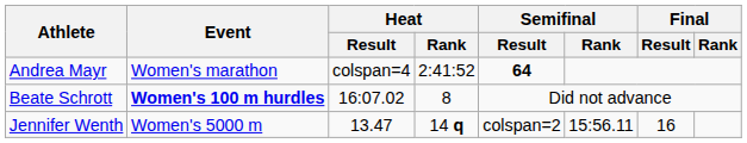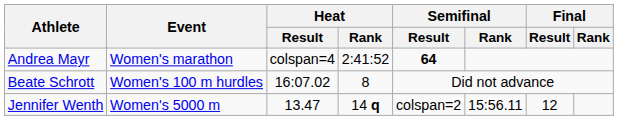Beate Schrott | Event: bold -> normal
Jennifer Wenth | Final / Result: 16 -> 12
